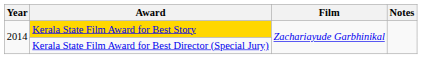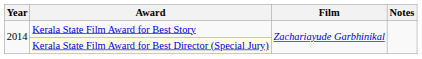Kerala State Film Award for Best Story | Award: gold background -> no background
Kerala State Film Award for Best Director (Special Jury) | Award: no background -> lightyellow background
